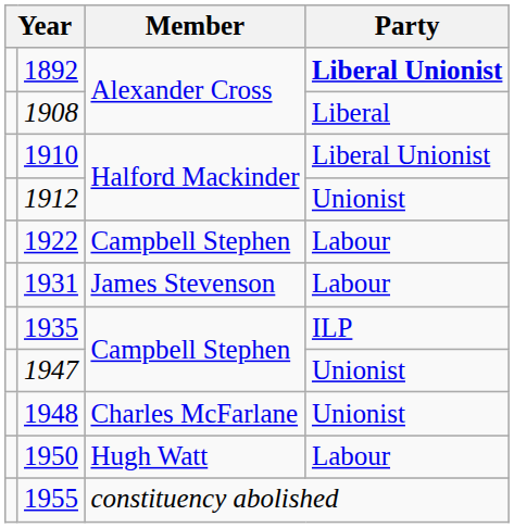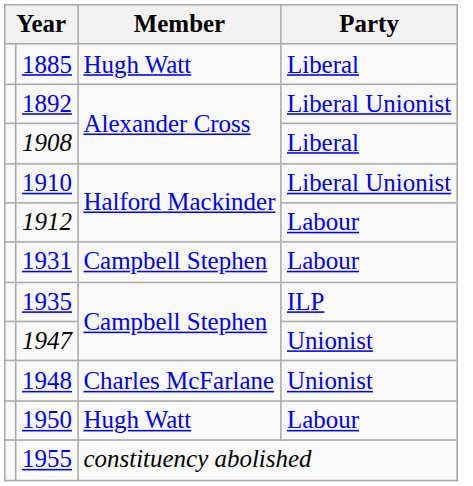+ row: 1885 | Hugh Watt | Liberal
1892 | Party: bold -> normal
1912 | Party: Unionist -> Labour
- row: 1922 | Campbell Stephen | Labour
1931 | Member: James Stevenson -> Campbell Stephen
